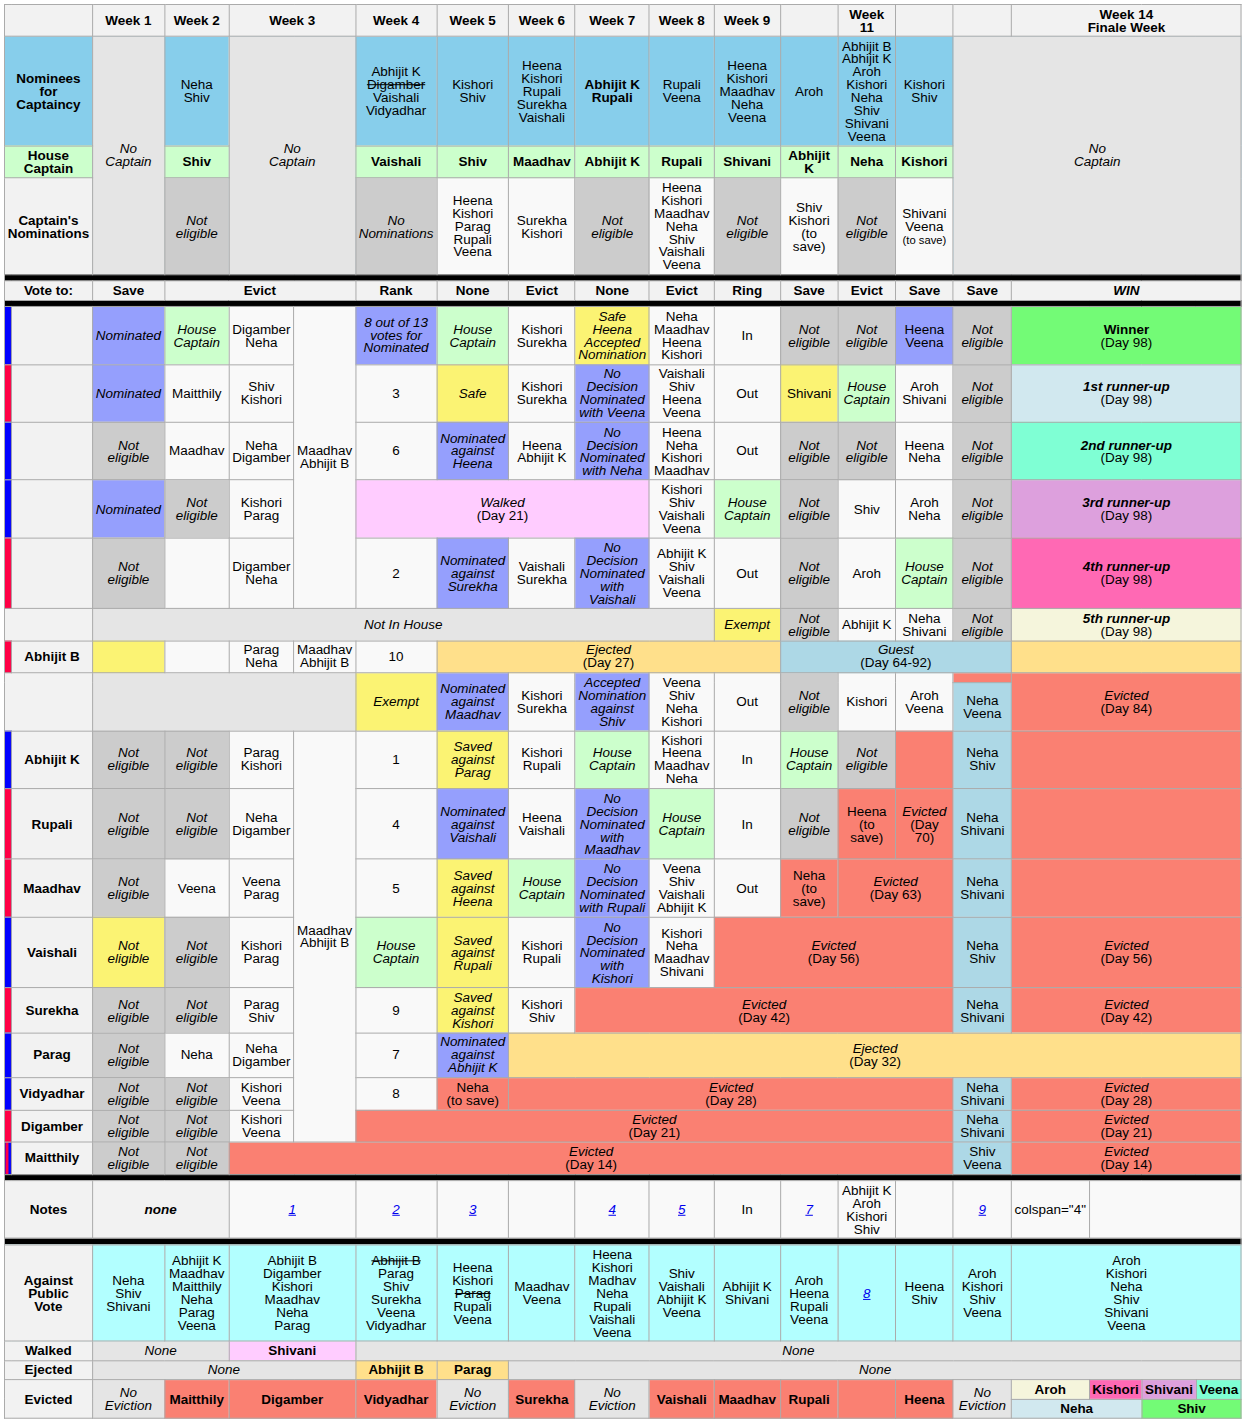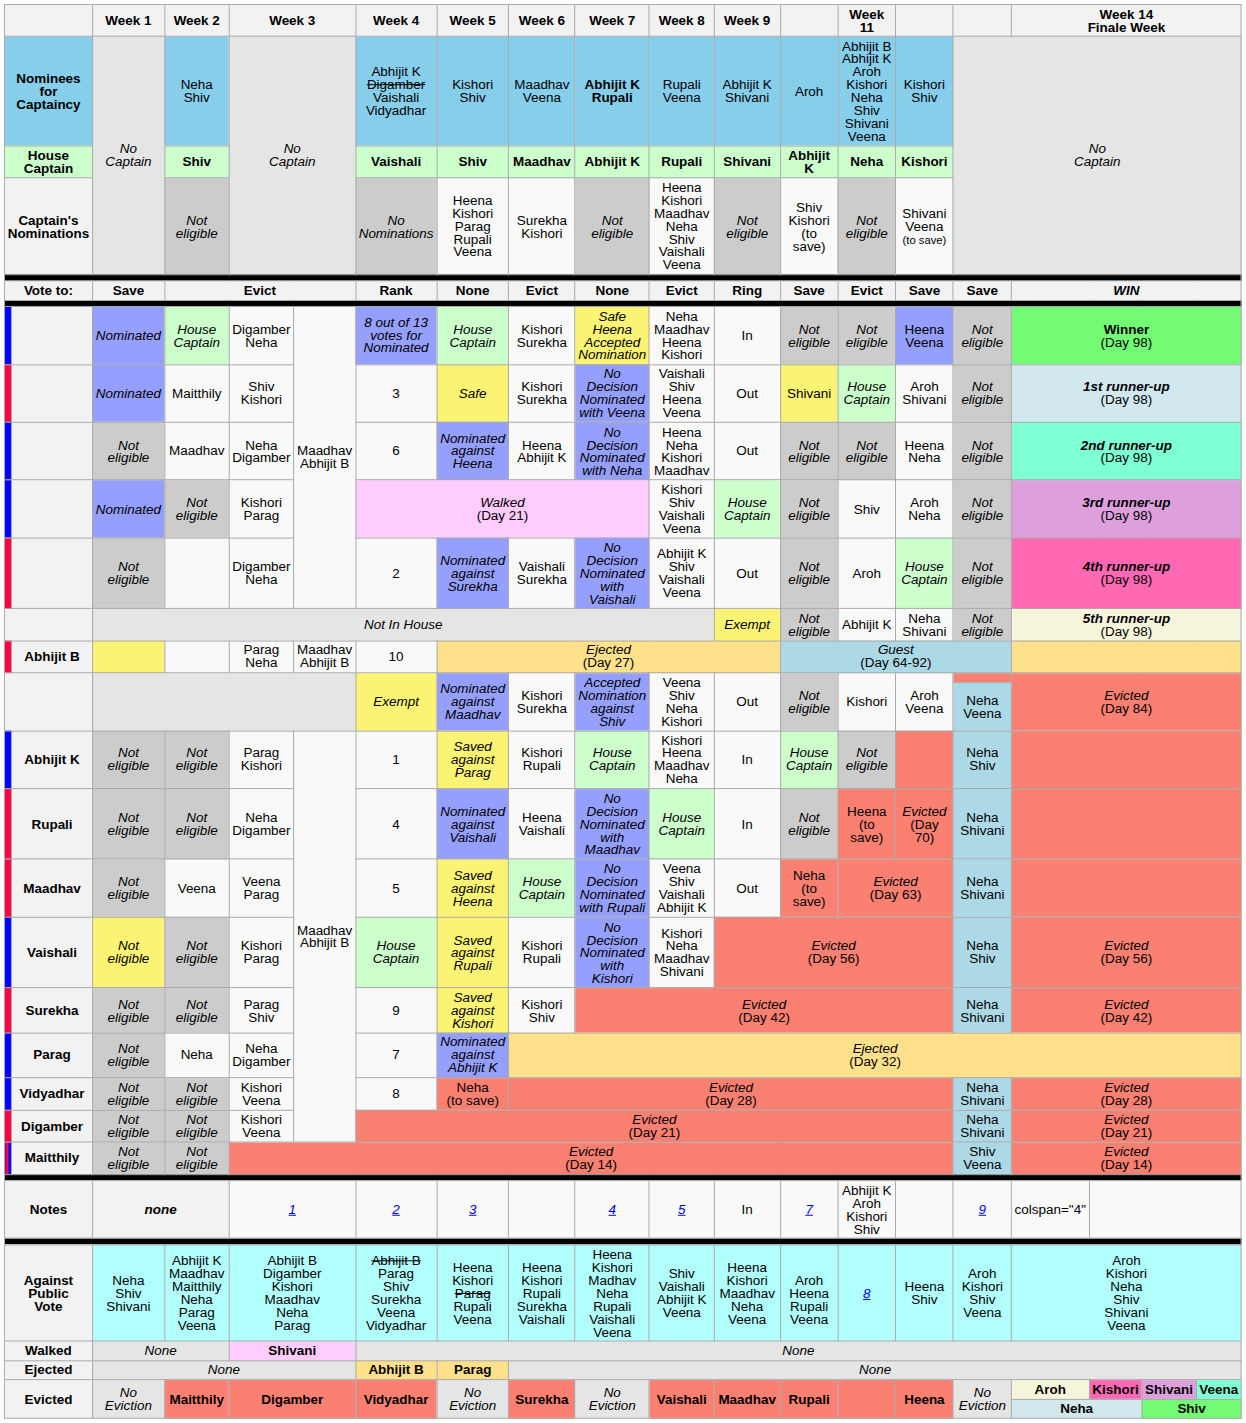Nominees for Captaincy | Week 6: Heena Kishori Rupali Surekha Vaishali -> Maadhav Veena
Nominees for Captaincy | Week 9: Heena Kishori Maadhav Neha Veena -> Abhijit K Shivani
Against Public Vote | Week 6: Maadhav Veena -> Heena Kishori Rupali Surekha Vaishali
Against Public Vote | Week 9: Abhijit K Shivani -> Heena Kishori Maadhav Neha Veena
